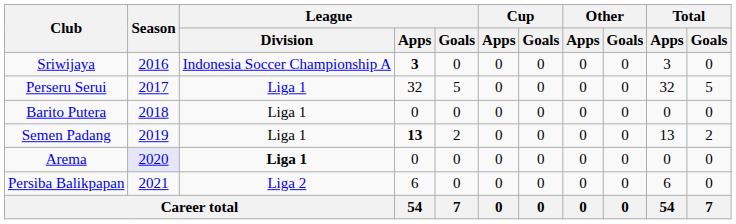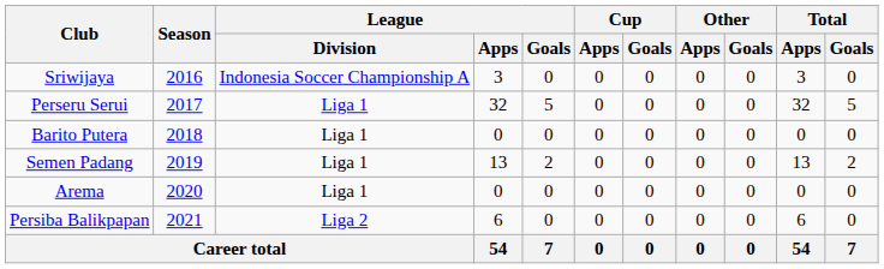Sriwijaya | League / Apps: bold -> normal
Semen Padang | League / Apps: bold -> normal
Arema | Season: lavender background -> no background
Arema | League / Division: bold -> normal
